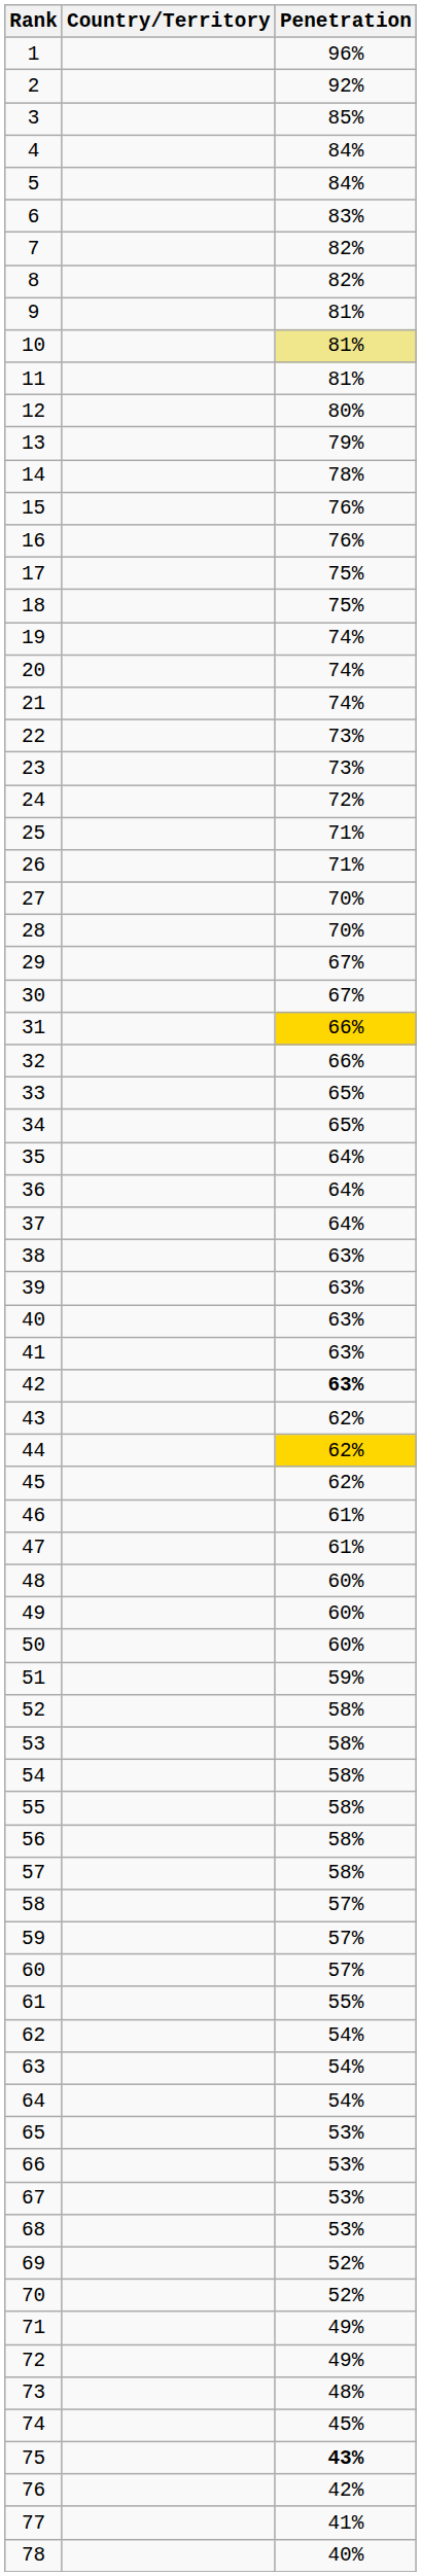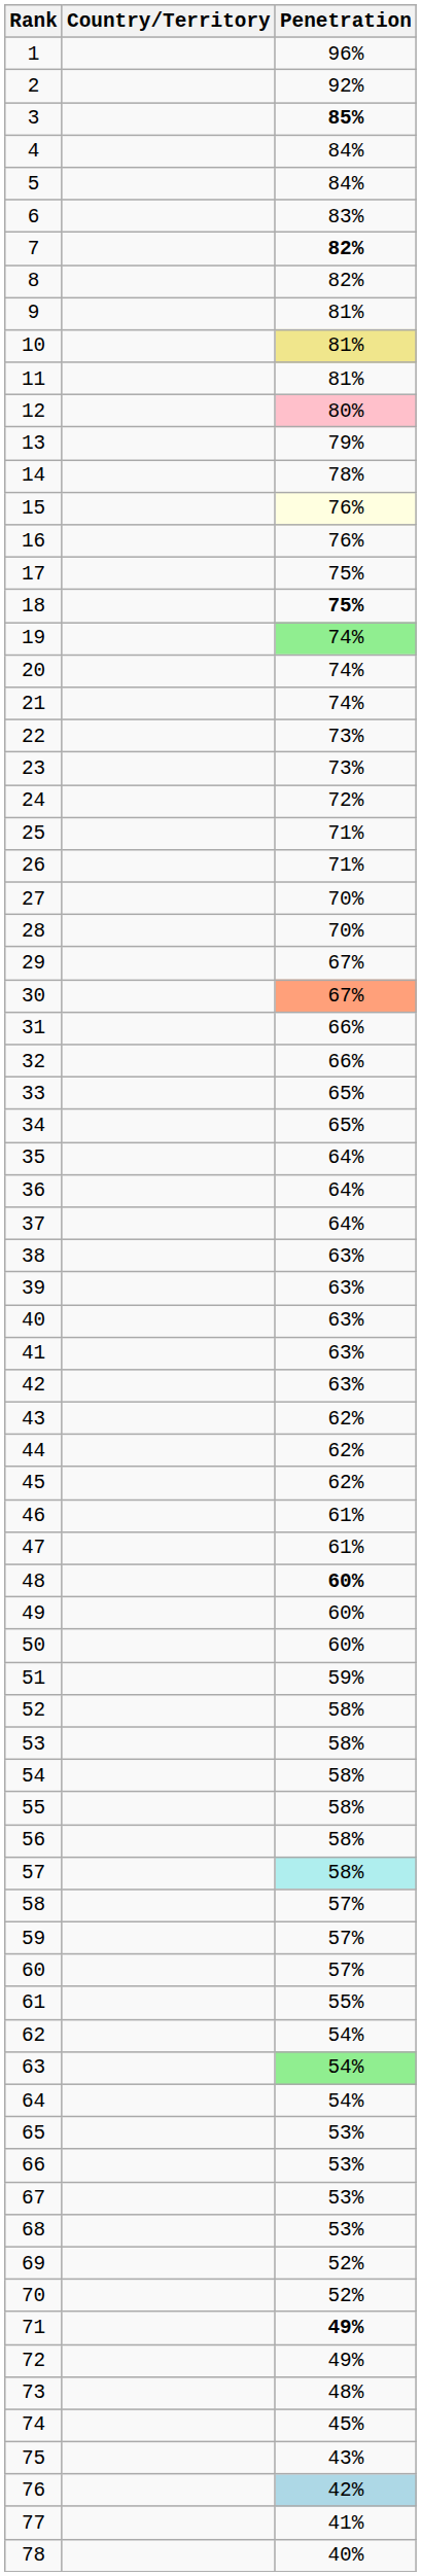3 | Penetration: normal -> bold
7 | Penetration: normal -> bold
12 | Penetration: no background -> pink background
15 | Penetration: no background -> lightyellow background
18 | Penetration: normal -> bold
19 | Penetration: no background -> lightgreen background
30 | Penetration: no background -> lightsalmon background
31 | Penetration: gold background -> no background
42 | Penetration: bold -> normal
44 | Penetration: gold background -> no background
48 | Penetration: normal -> bold
57 | Penetration: no background -> paleturquoise background
63 | Penetration: no background -> lightgreen background
71 | Penetration: normal -> bold
75 | Penetration: bold -> normal
76 | Penetration: no background -> lightblue background
